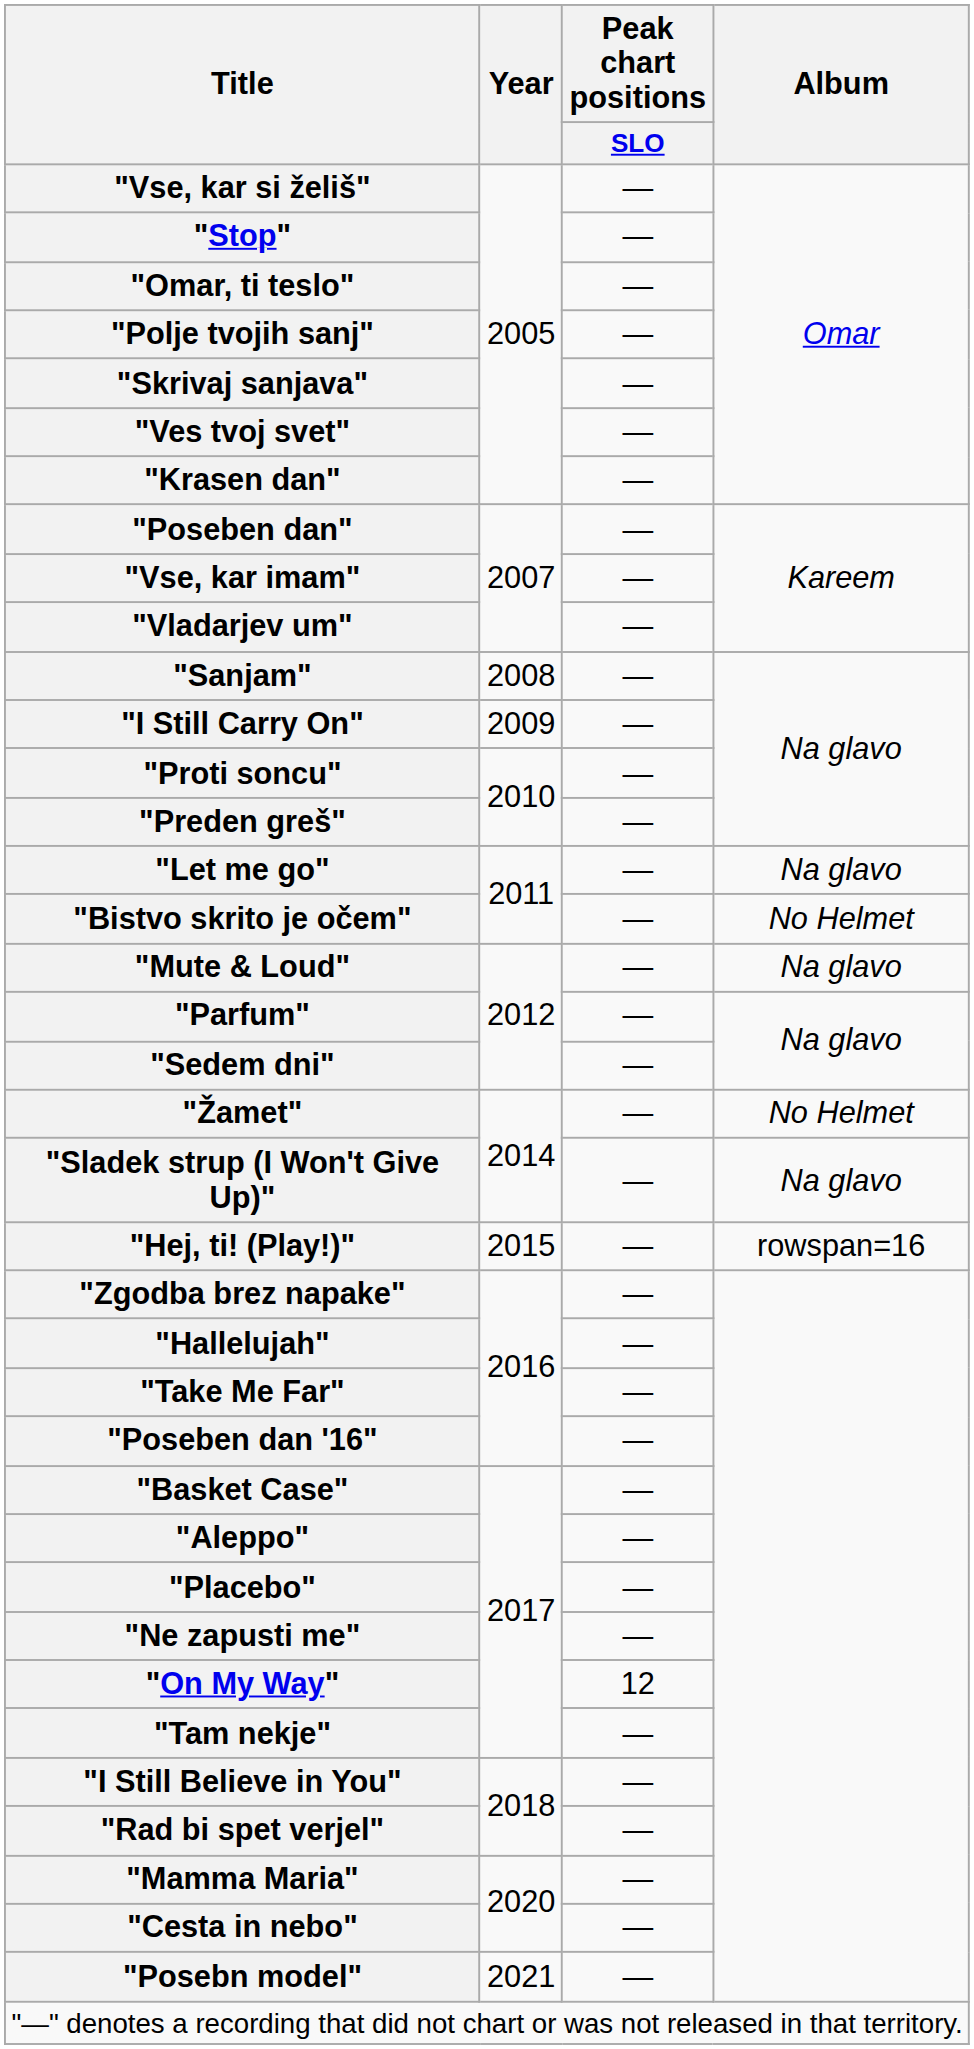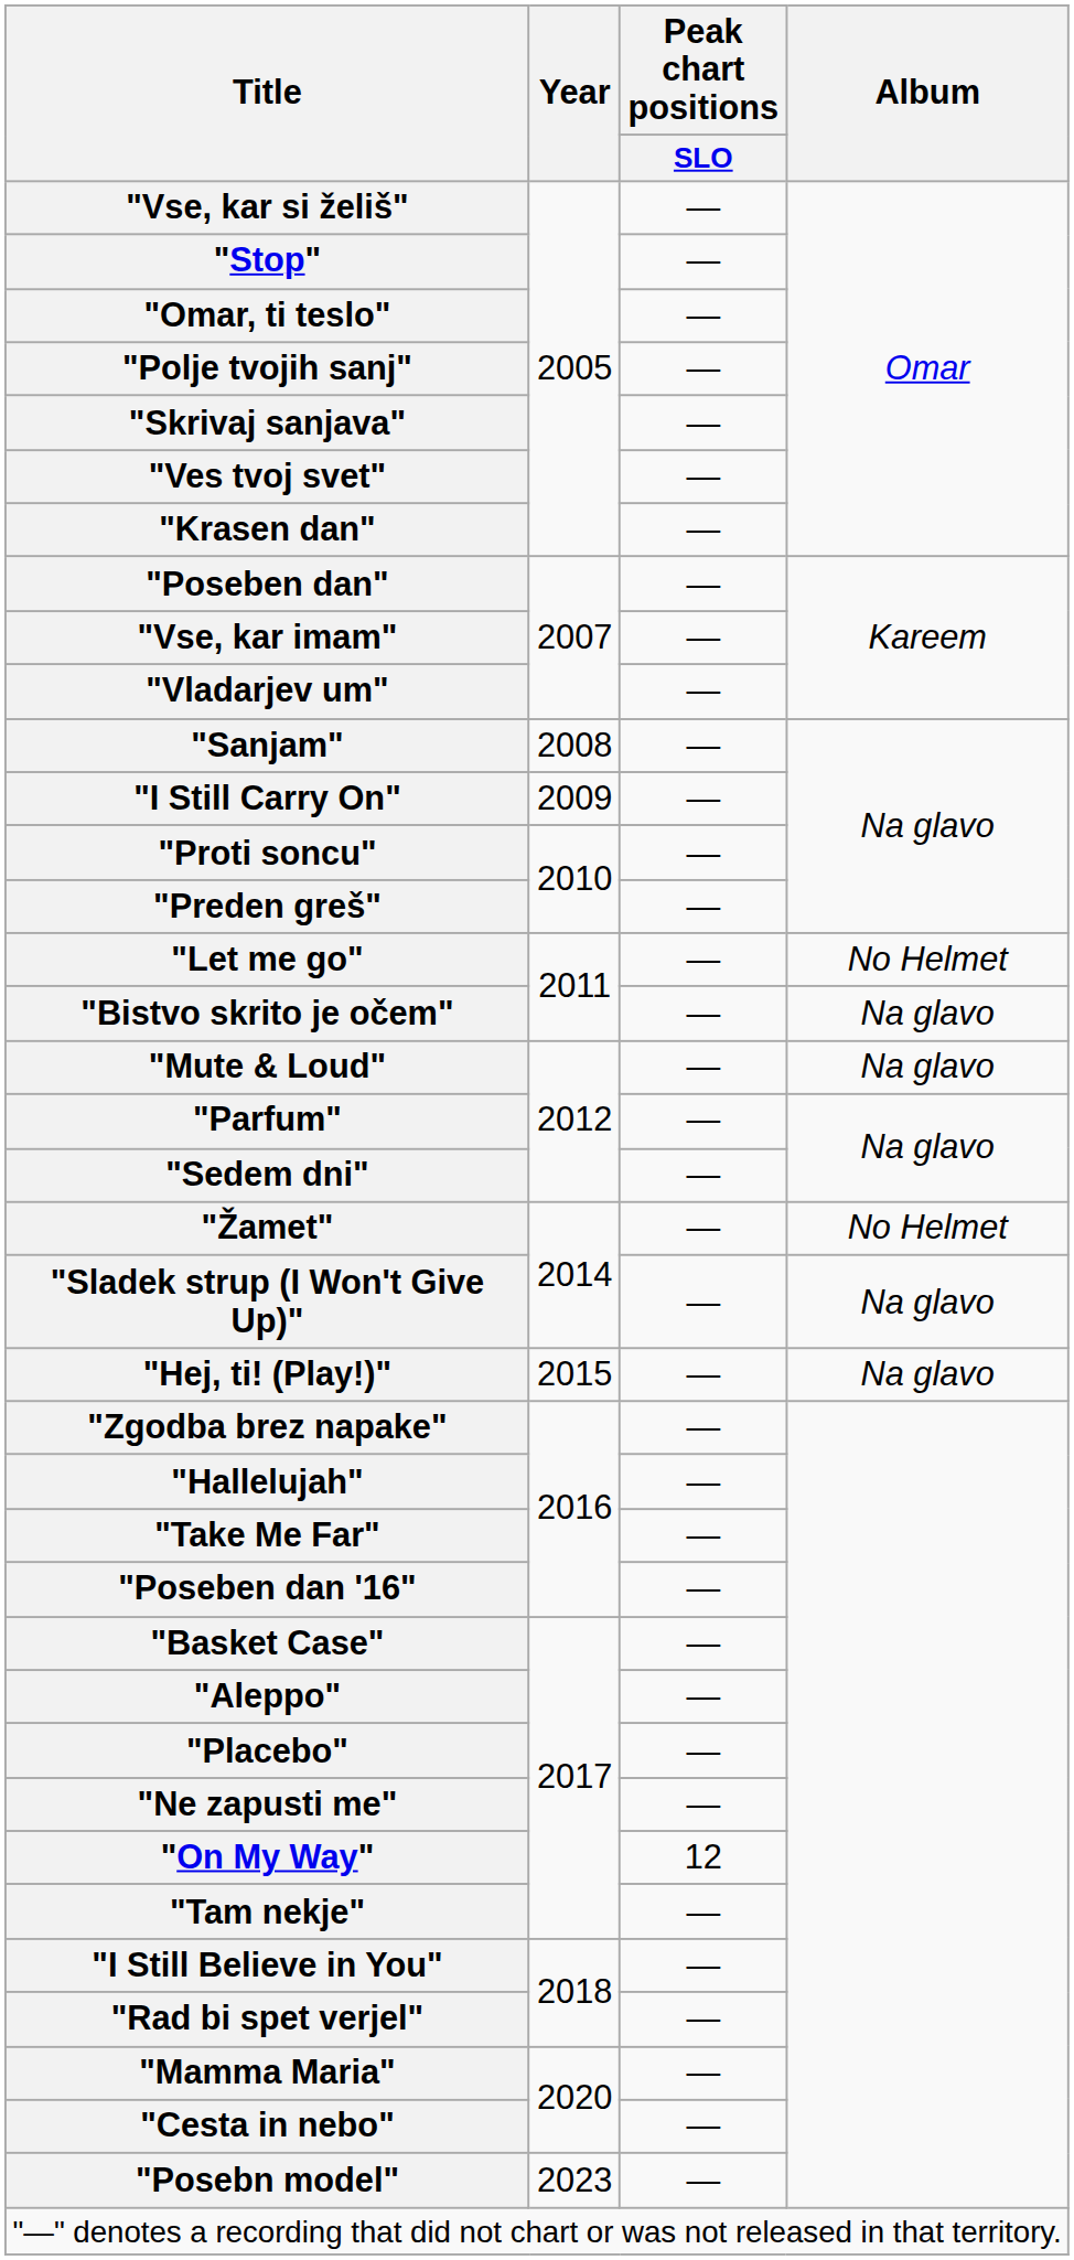"Let me go" | Album: Na glavo -> No Helmet
"Bistvo skrito je očem" | Album: No Helmet -> Na glavo
"Hej, ti! (Play!)" | Album: rowspan=16 -> Na glavo
"Posebn model" | Year: 2021 -> 2023
